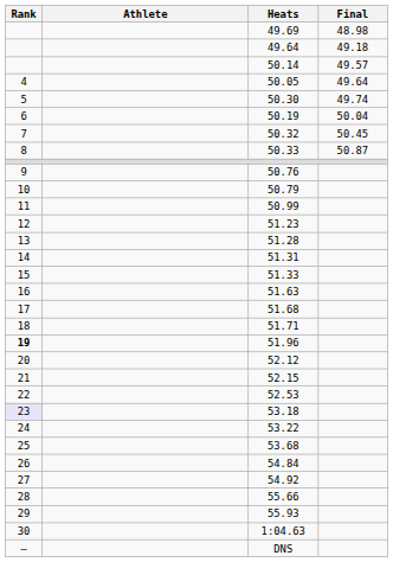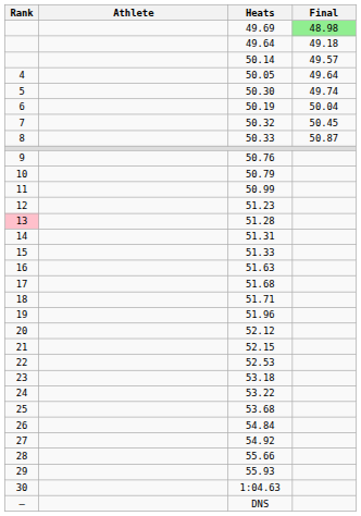49.69 | Final: no background -> lightgreen background
51.28 | Rank: no background -> pink background
51.96 | Rank: bold -> normal
53.18 | Rank: lavender background -> no background
